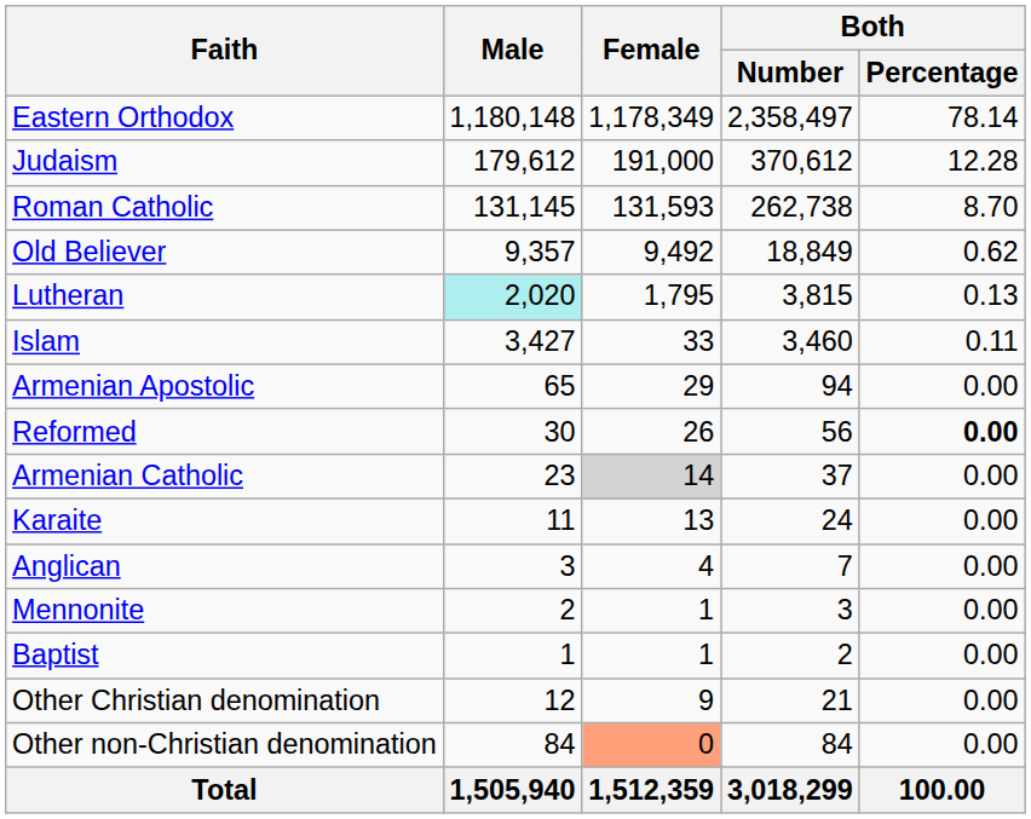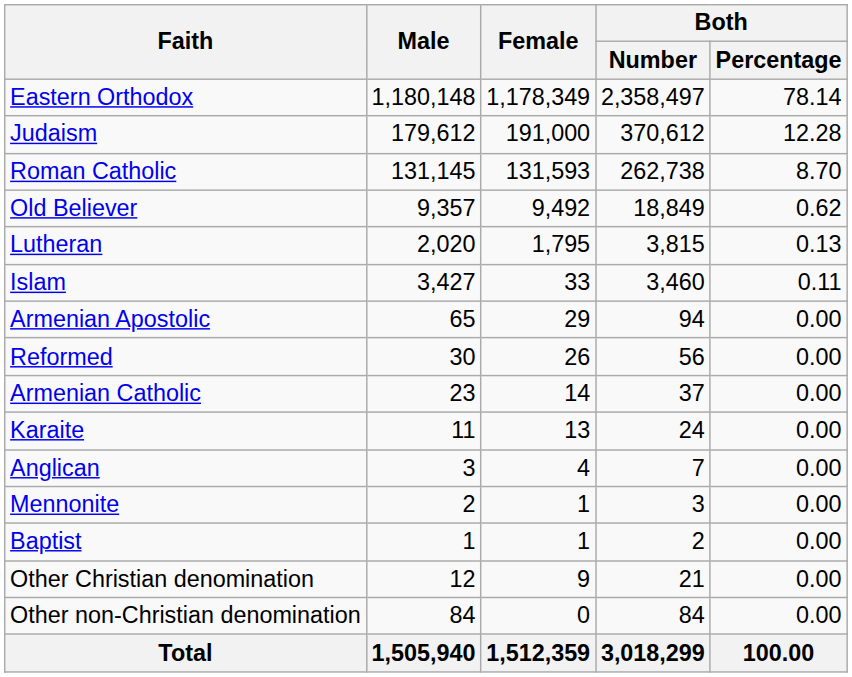Lutheran | Male: paleturquoise background -> no background
Reformed | Both / Percentage: bold -> normal
Armenian Catholic | Female: lightgrey background -> no background
Other non-Christian denomination | Female: lightsalmon background -> no background
